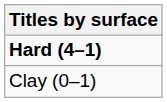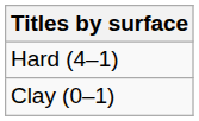row 2 | column 1: bold -> normal
